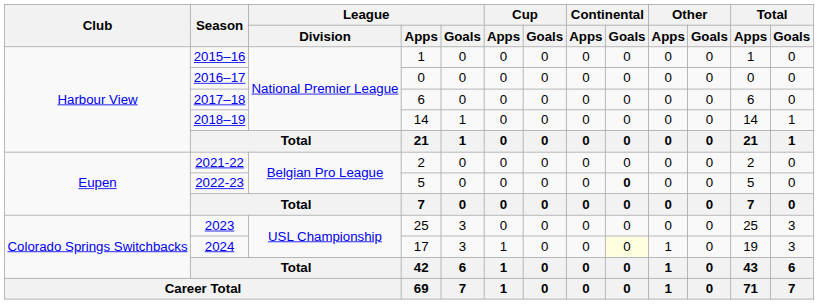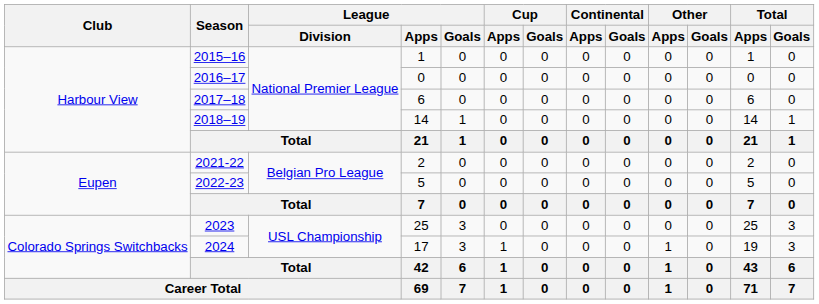2022-23 | Continental / Goals: bold -> normal
2024 | Continental / Goals: lightyellow background -> no background
